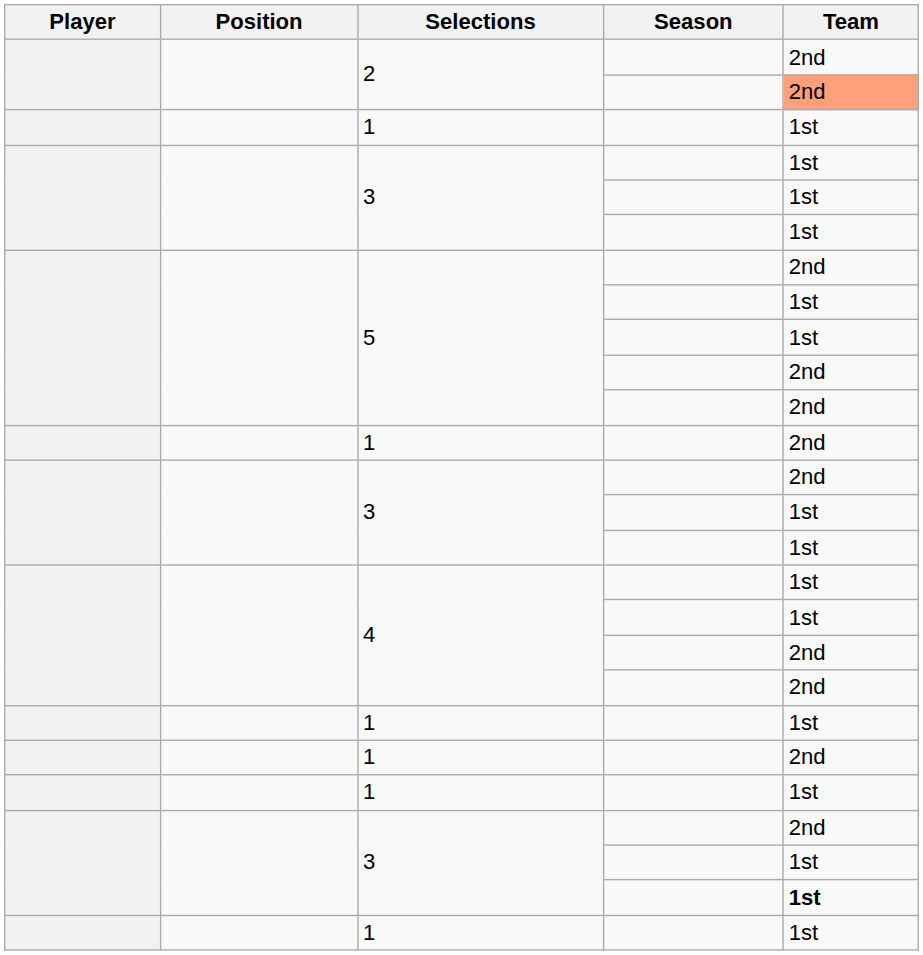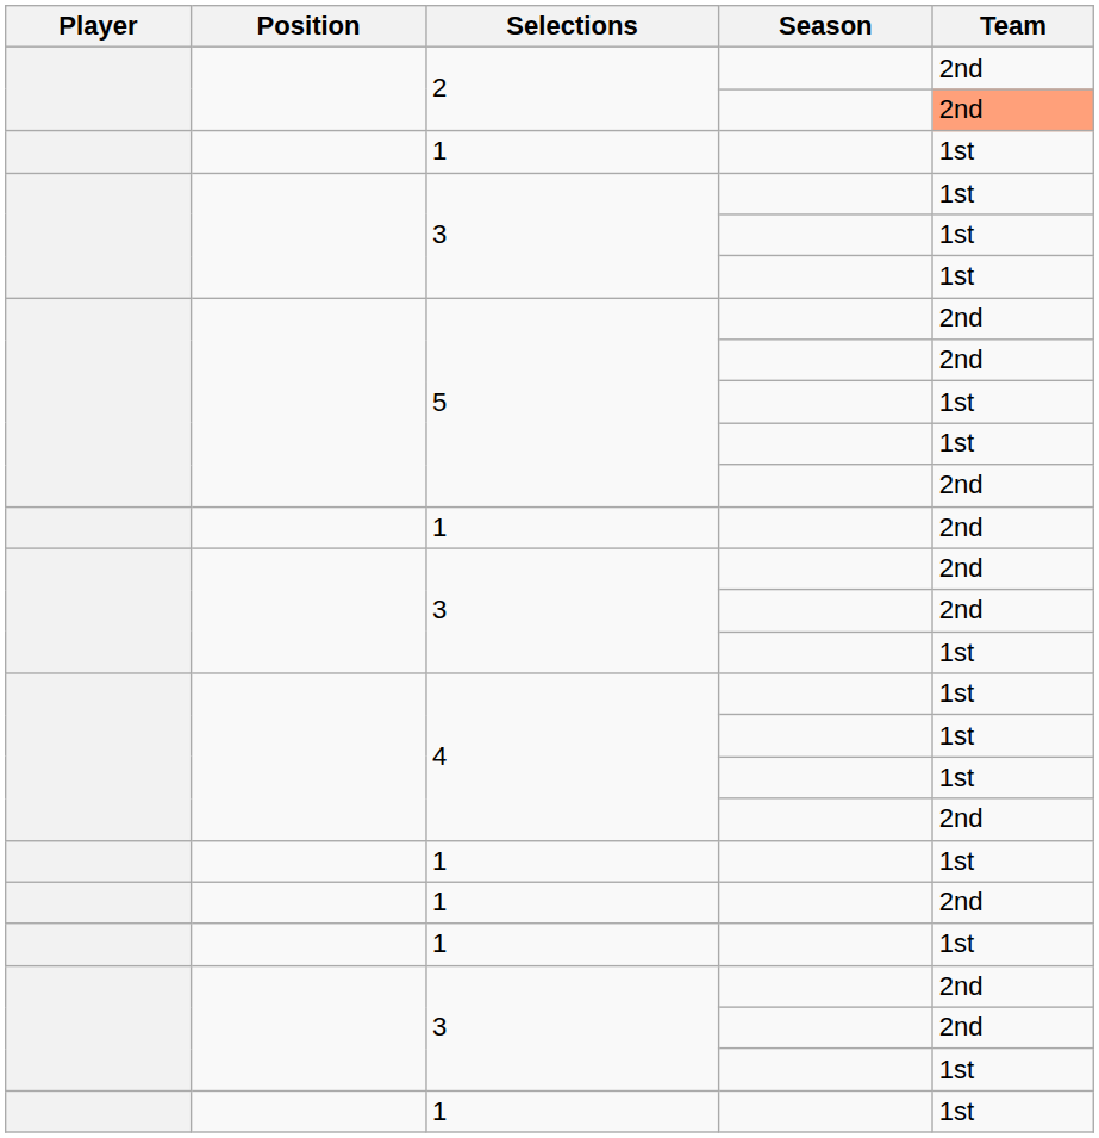row 9 | Team: 1st -> 2nd
row 11 | Team: 2nd -> 1st
row 15 | Team: 1st -> 2nd
row 19 | Team: 2nd -> 1st
row 25 | Team: 1st -> 2nd
row 26 | Team: bold -> normal
